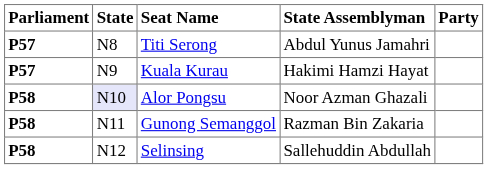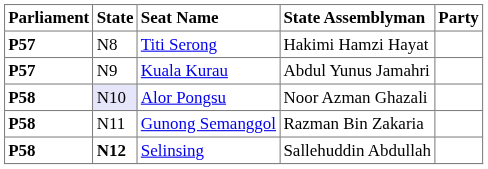Titi Serong | State Assemblyman: Abdul Yunus Jamahri -> Hakimi Hamzi Hayat
Kuala Kurau | State Assemblyman: Hakimi Hamzi Hayat -> Abdul Yunus Jamahri
Selinsing | State: normal -> bold
